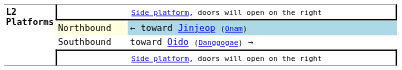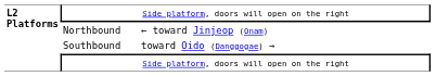Northbound | column 2: lightyellow background -> no background
Northbound | column 3: lightblue background -> no background
